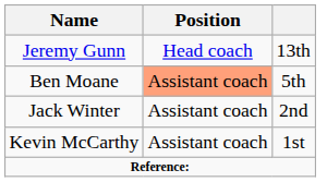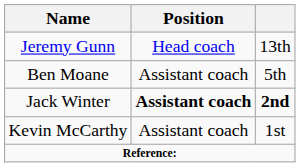Ben Moane | Position: lightsalmon background -> no background
Jack Winter | Position: normal -> bold
Jack Winter | column 3: normal -> bold
